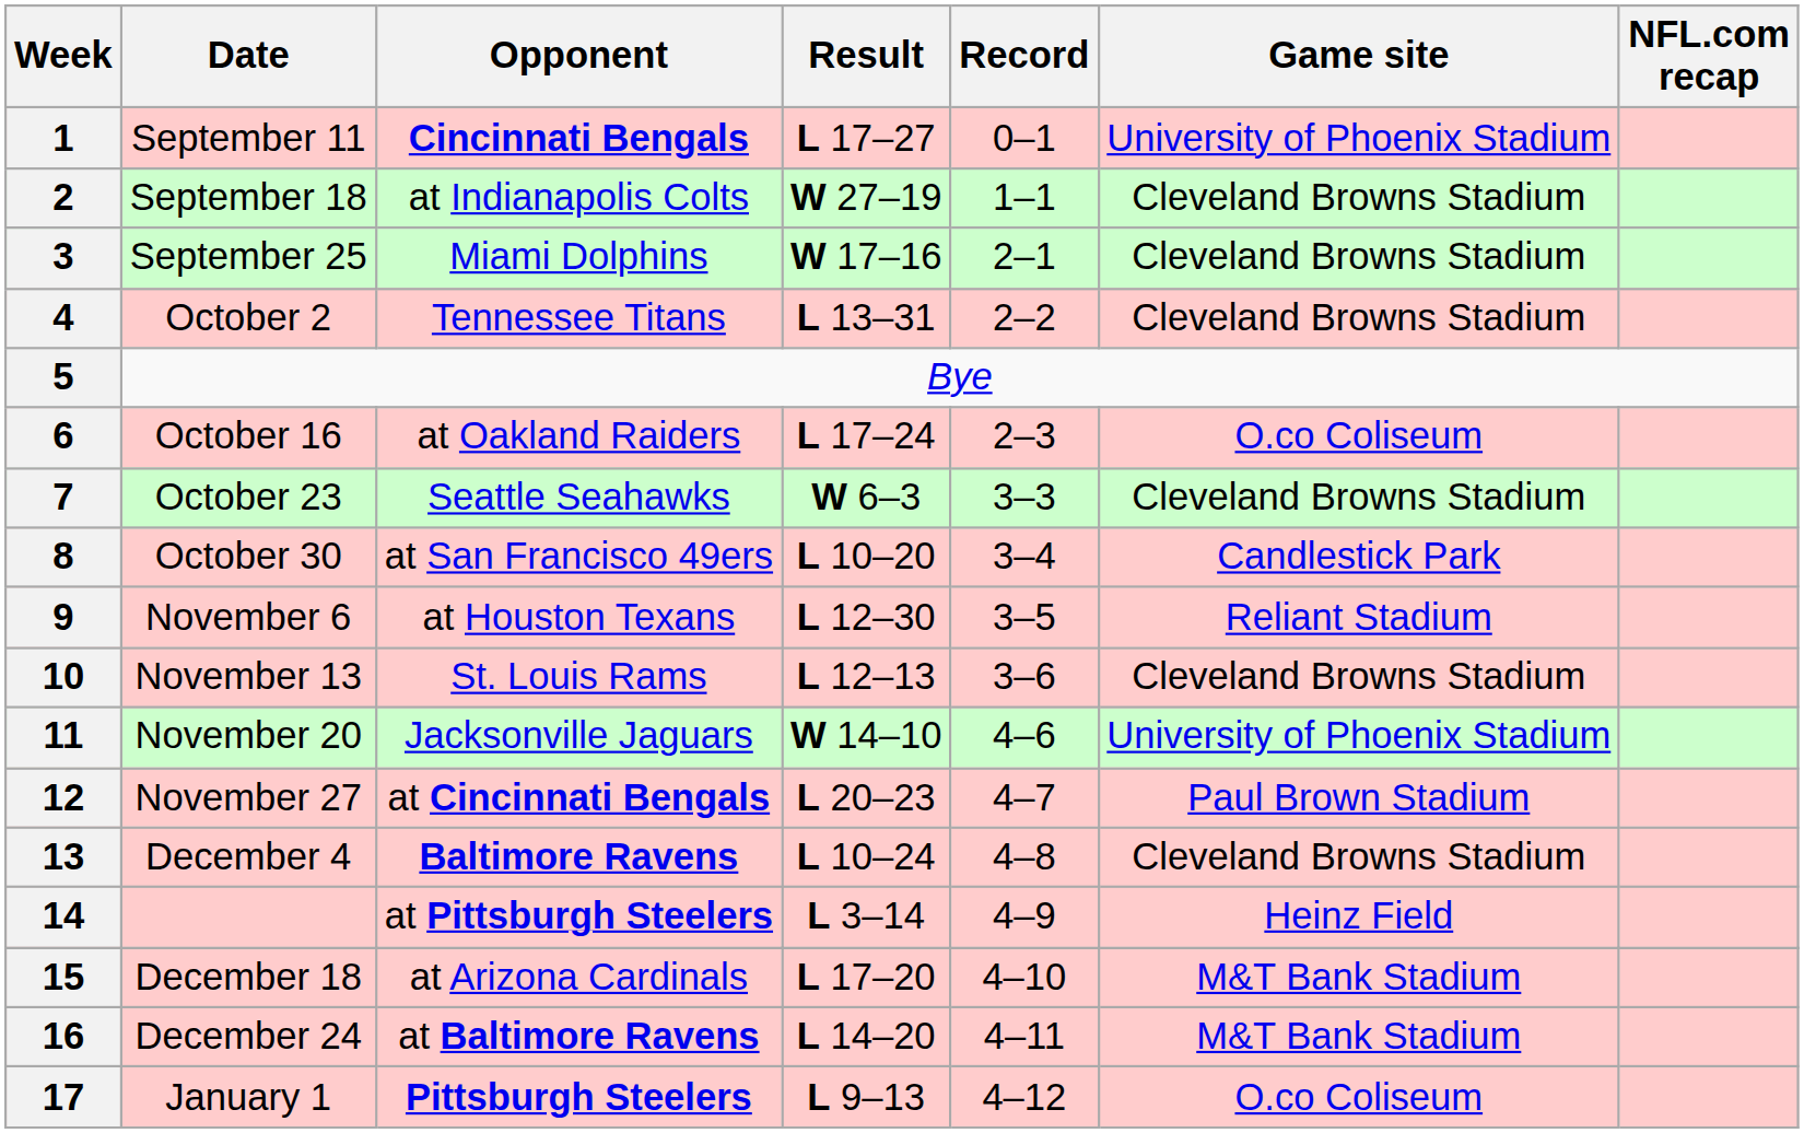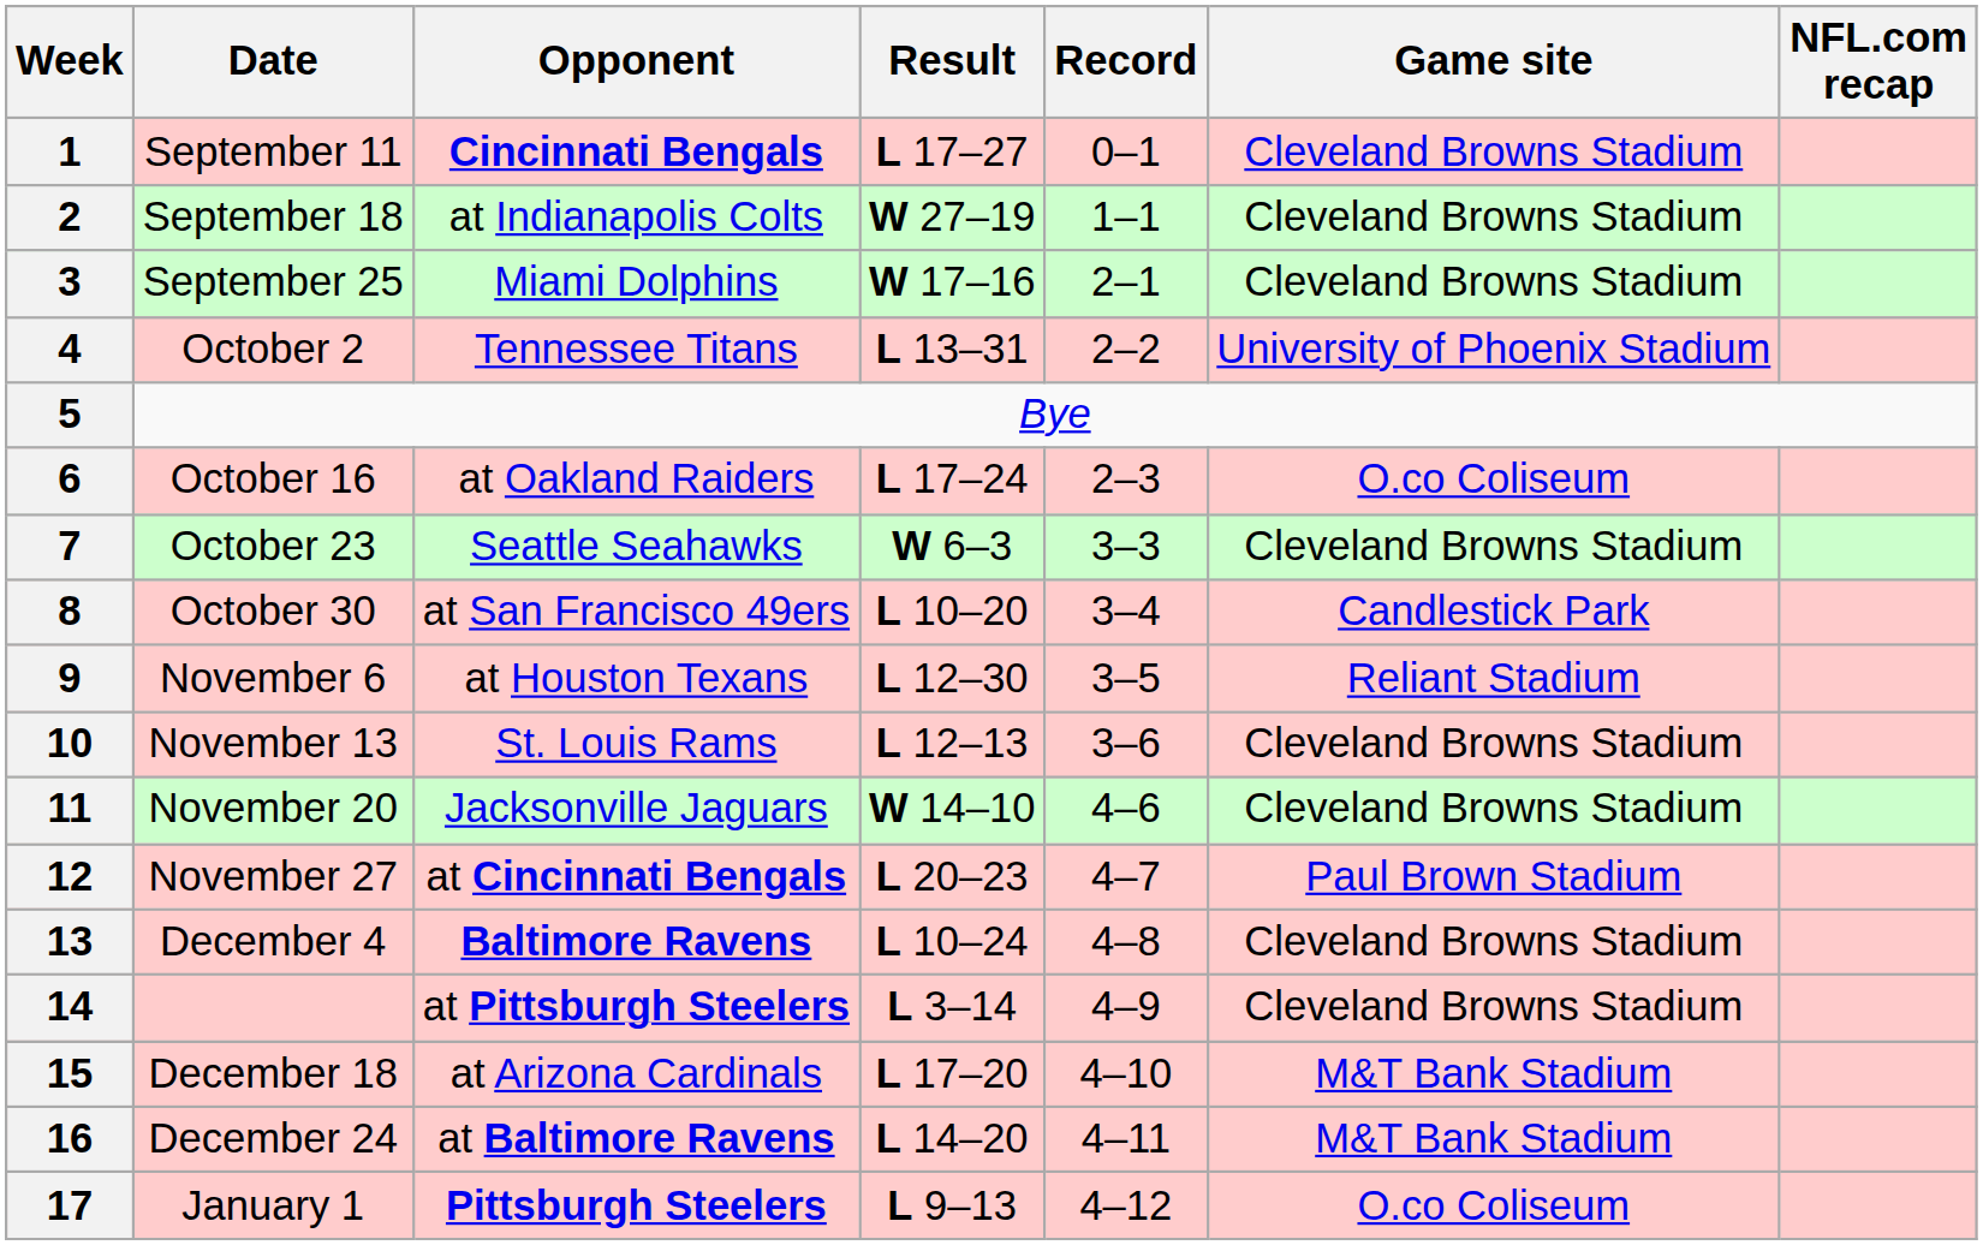1 | Game site: University of Phoenix Stadium -> Cleveland Browns Stadium
4 | Game site: Cleveland Browns Stadium -> University of Phoenix Stadium
11 | Game site: University of Phoenix Stadium -> Cleveland Browns Stadium
14 | Game site: Heinz Field -> Cleveland Browns Stadium
